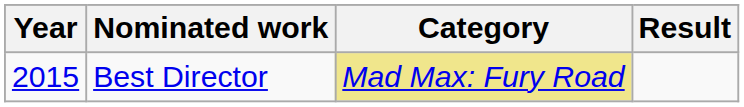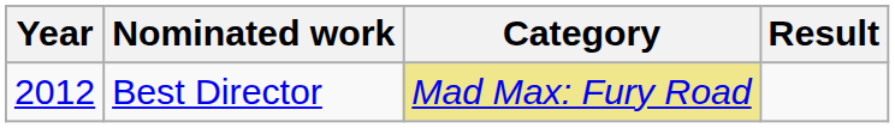Best Director | Year: 2015 -> 2012
